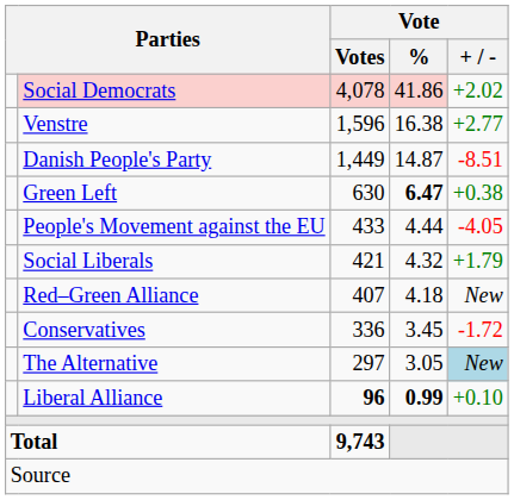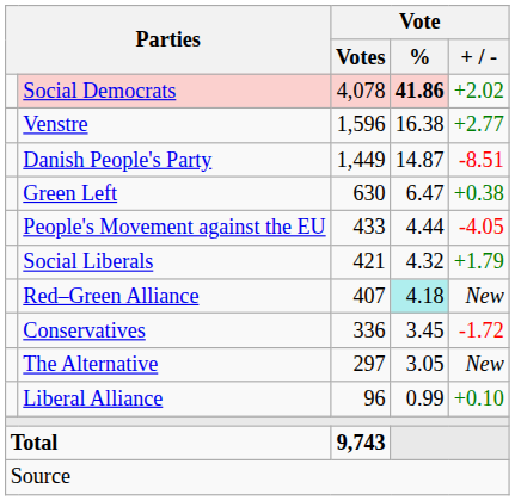Social Democrats | Vote / %: normal -> bold
Green Left | Vote / %: bold -> normal
Red–Green Alliance | Vote / %: no background -> paleturquoise background
The Alternative | Vote / + / -: lightblue background -> no background
Liberal Alliance | Vote / Votes: bold -> normal
Liberal Alliance | Vote / %: bold -> normal
